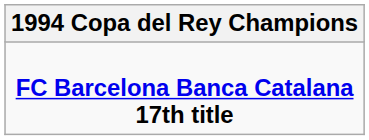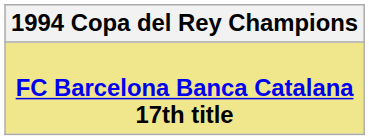row 2 | column 1: no background -> khaki background
